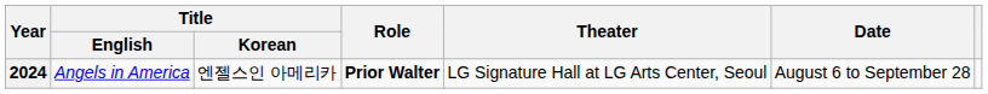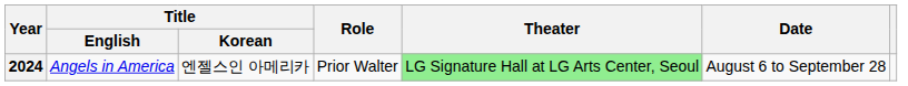2024 | Role: bold -> normal
2024 | Theater: no background -> lightgreen background
